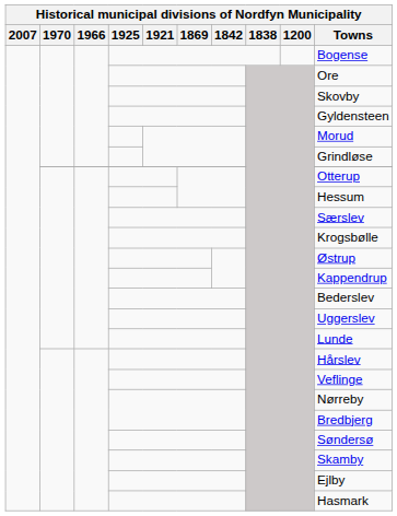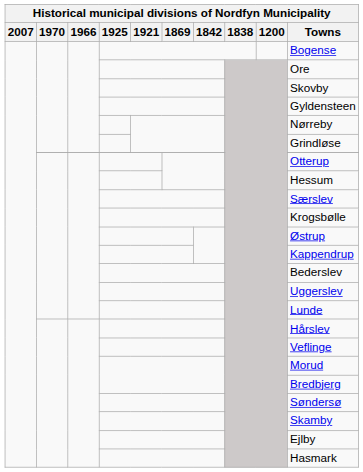row 7 | Towns: Morud -> Nørreby
row 20 | Towns: Nørreby -> Morud
